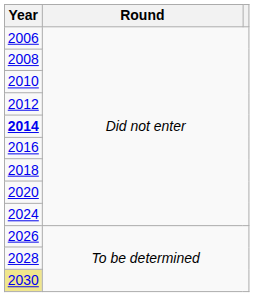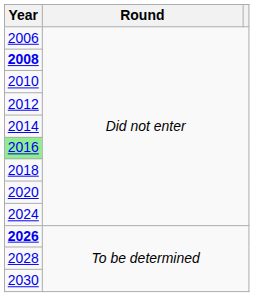2008 | Year: normal -> bold
2014 | Year: bold -> normal
2016 | Year: no background -> lightgreen background
2026 | Year: normal -> bold
2030 | Year: khaki background -> no background
